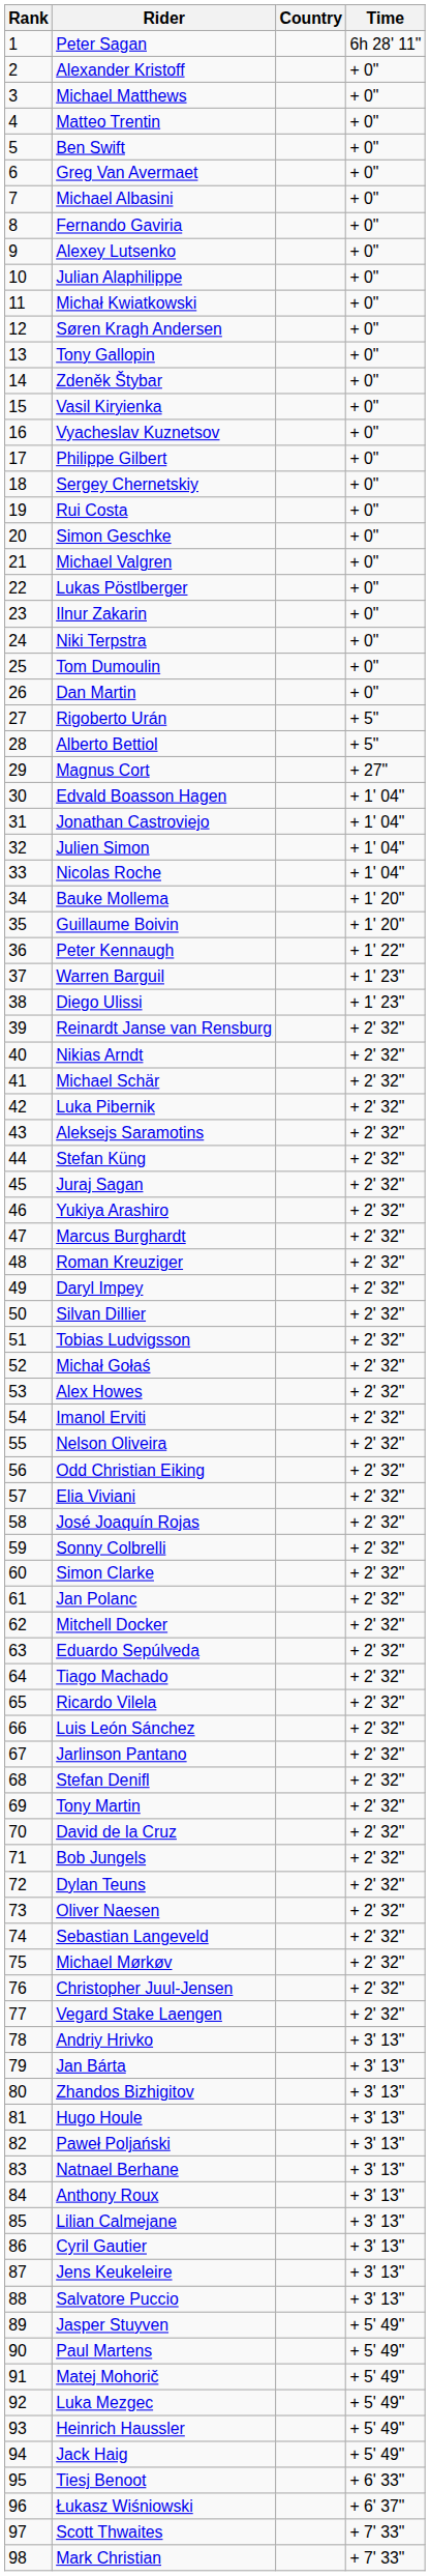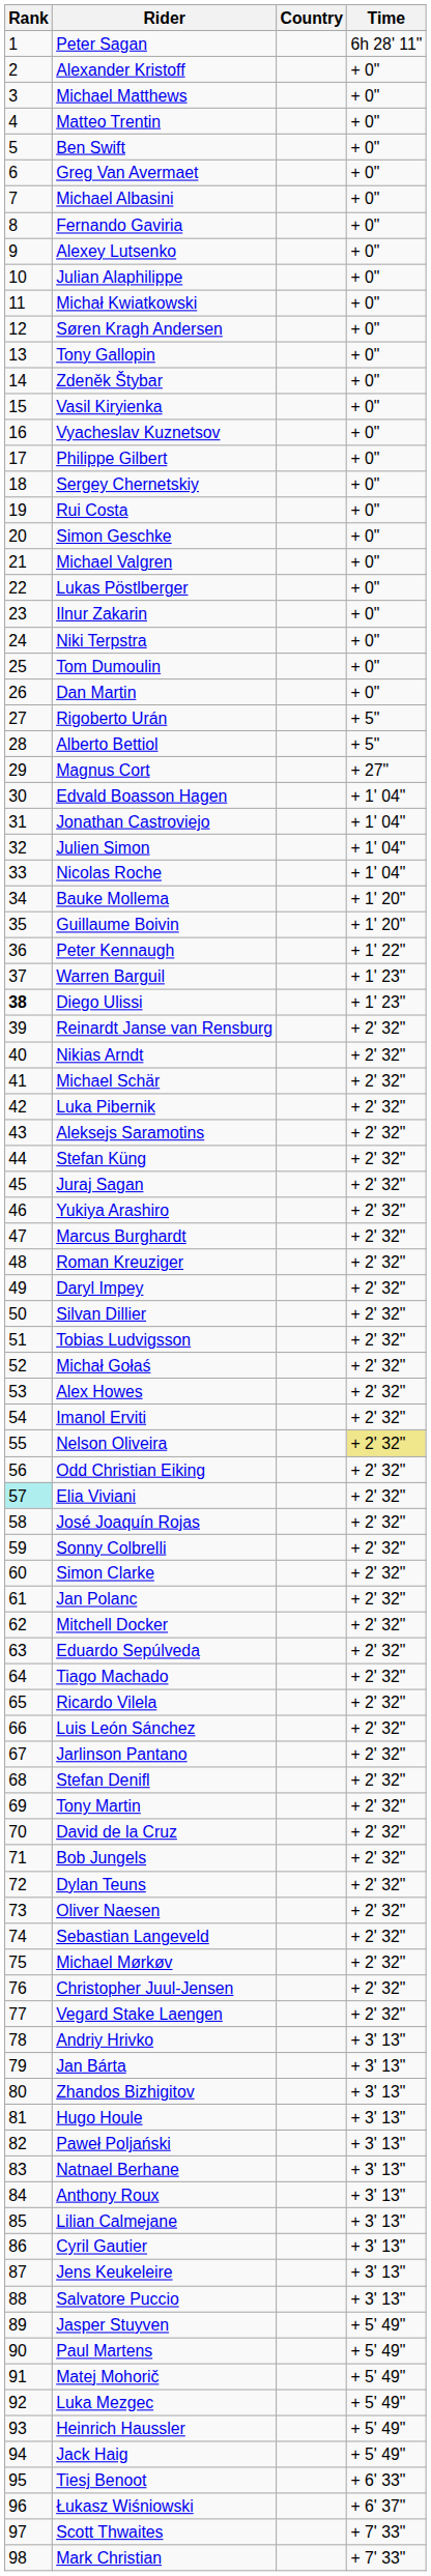Diego Ulissi | Rank: normal -> bold
Nelson Oliveira | Time: no background -> khaki background
Elia Viviani | Rank: no background -> paleturquoise background
